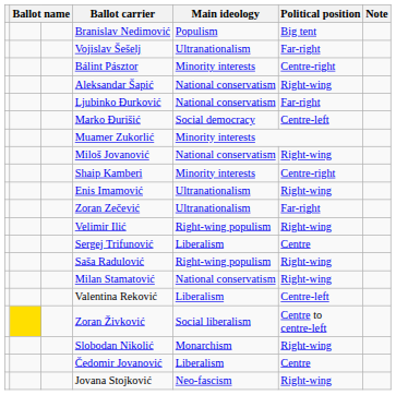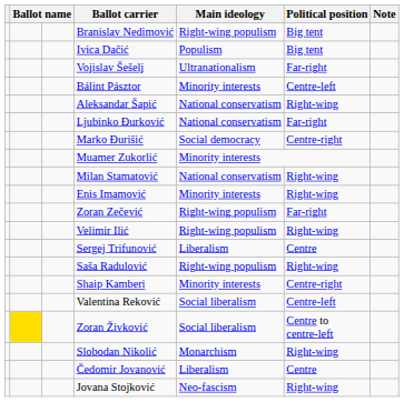Branislav Nedimović | Main ideology: Populism -> Right-wing populism
+ row: Ivica Dačić | Populism | Big tent
Bálint Pásztor | Political position: Centre-right -> Centre-left
Marko Đurišić | Political position: Centre-left -> Centre-right
- row: Miloš Jovanović | National conservatism | Right-wing
rows swapped: Milan Stamatović <-> Shaip Kamberi
Enis Imamović | Main ideology: Ultranationalism -> Minority interests
Zoran Zečević | Main ideology: Ultranationalism -> Right-wing populism
Valentina Reković | Main ideology: Liberalism -> Social liberalism
